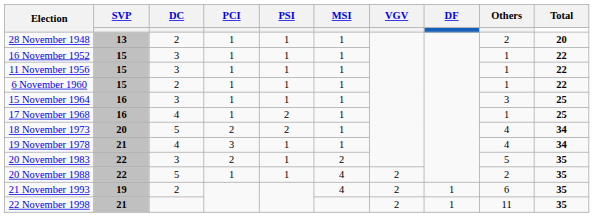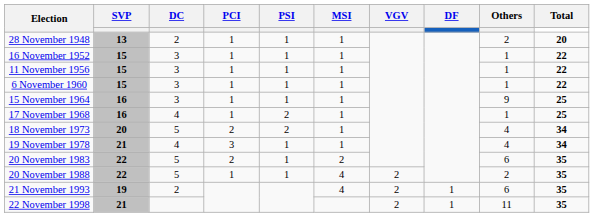6 November 1960 | DC: 2 -> 3
15 November 1964 | Others: 3 -> 9
20 November 1983 | DC: 3 -> 5
20 November 1983 | Others: 5 -> 6
